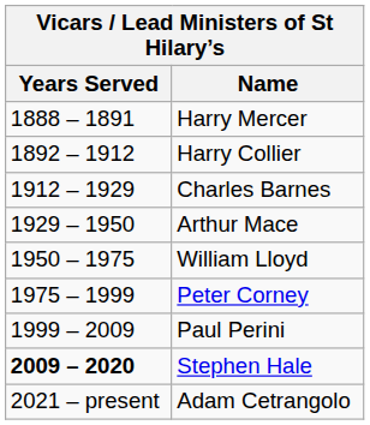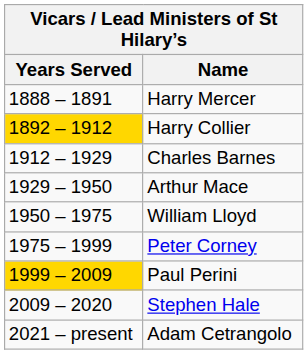Harry Collier | Years Served: no background -> gold background
Paul Perini | Years Served: no background -> gold background
Stephen Hale | Years Served: bold -> normal
